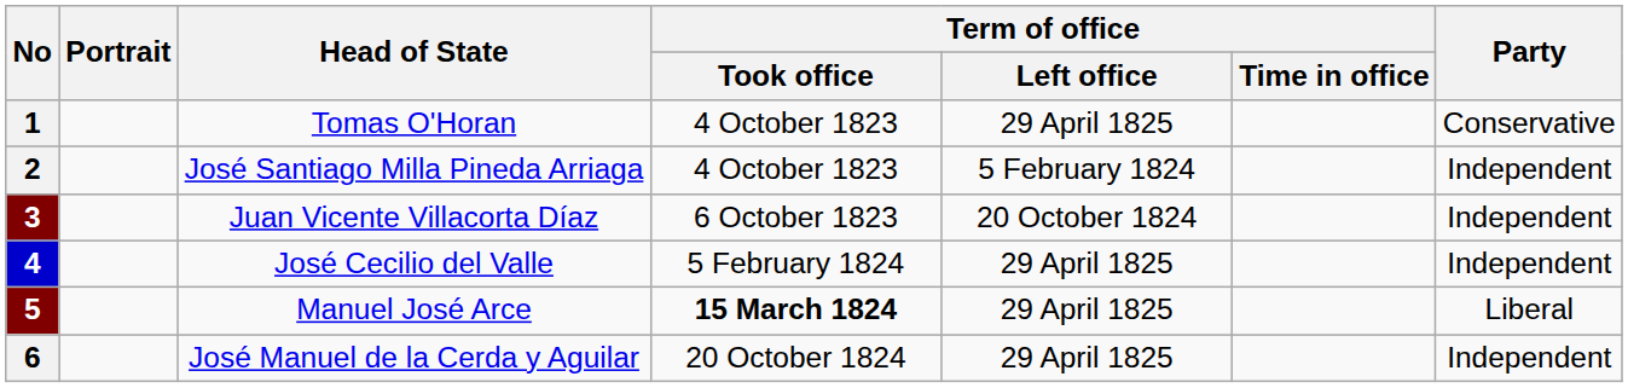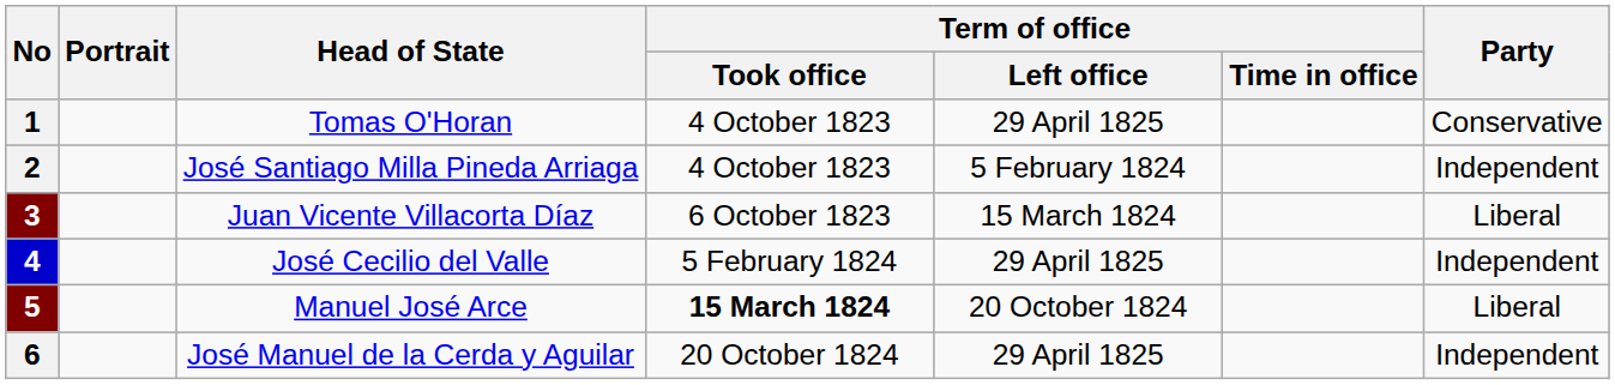3 | Term of office / Left office: 20 October 1824 -> 15 March 1824
3 | Party: Independent -> Liberal
5 | Term of office / Left office: 29 April 1825 -> 20 October 1824
